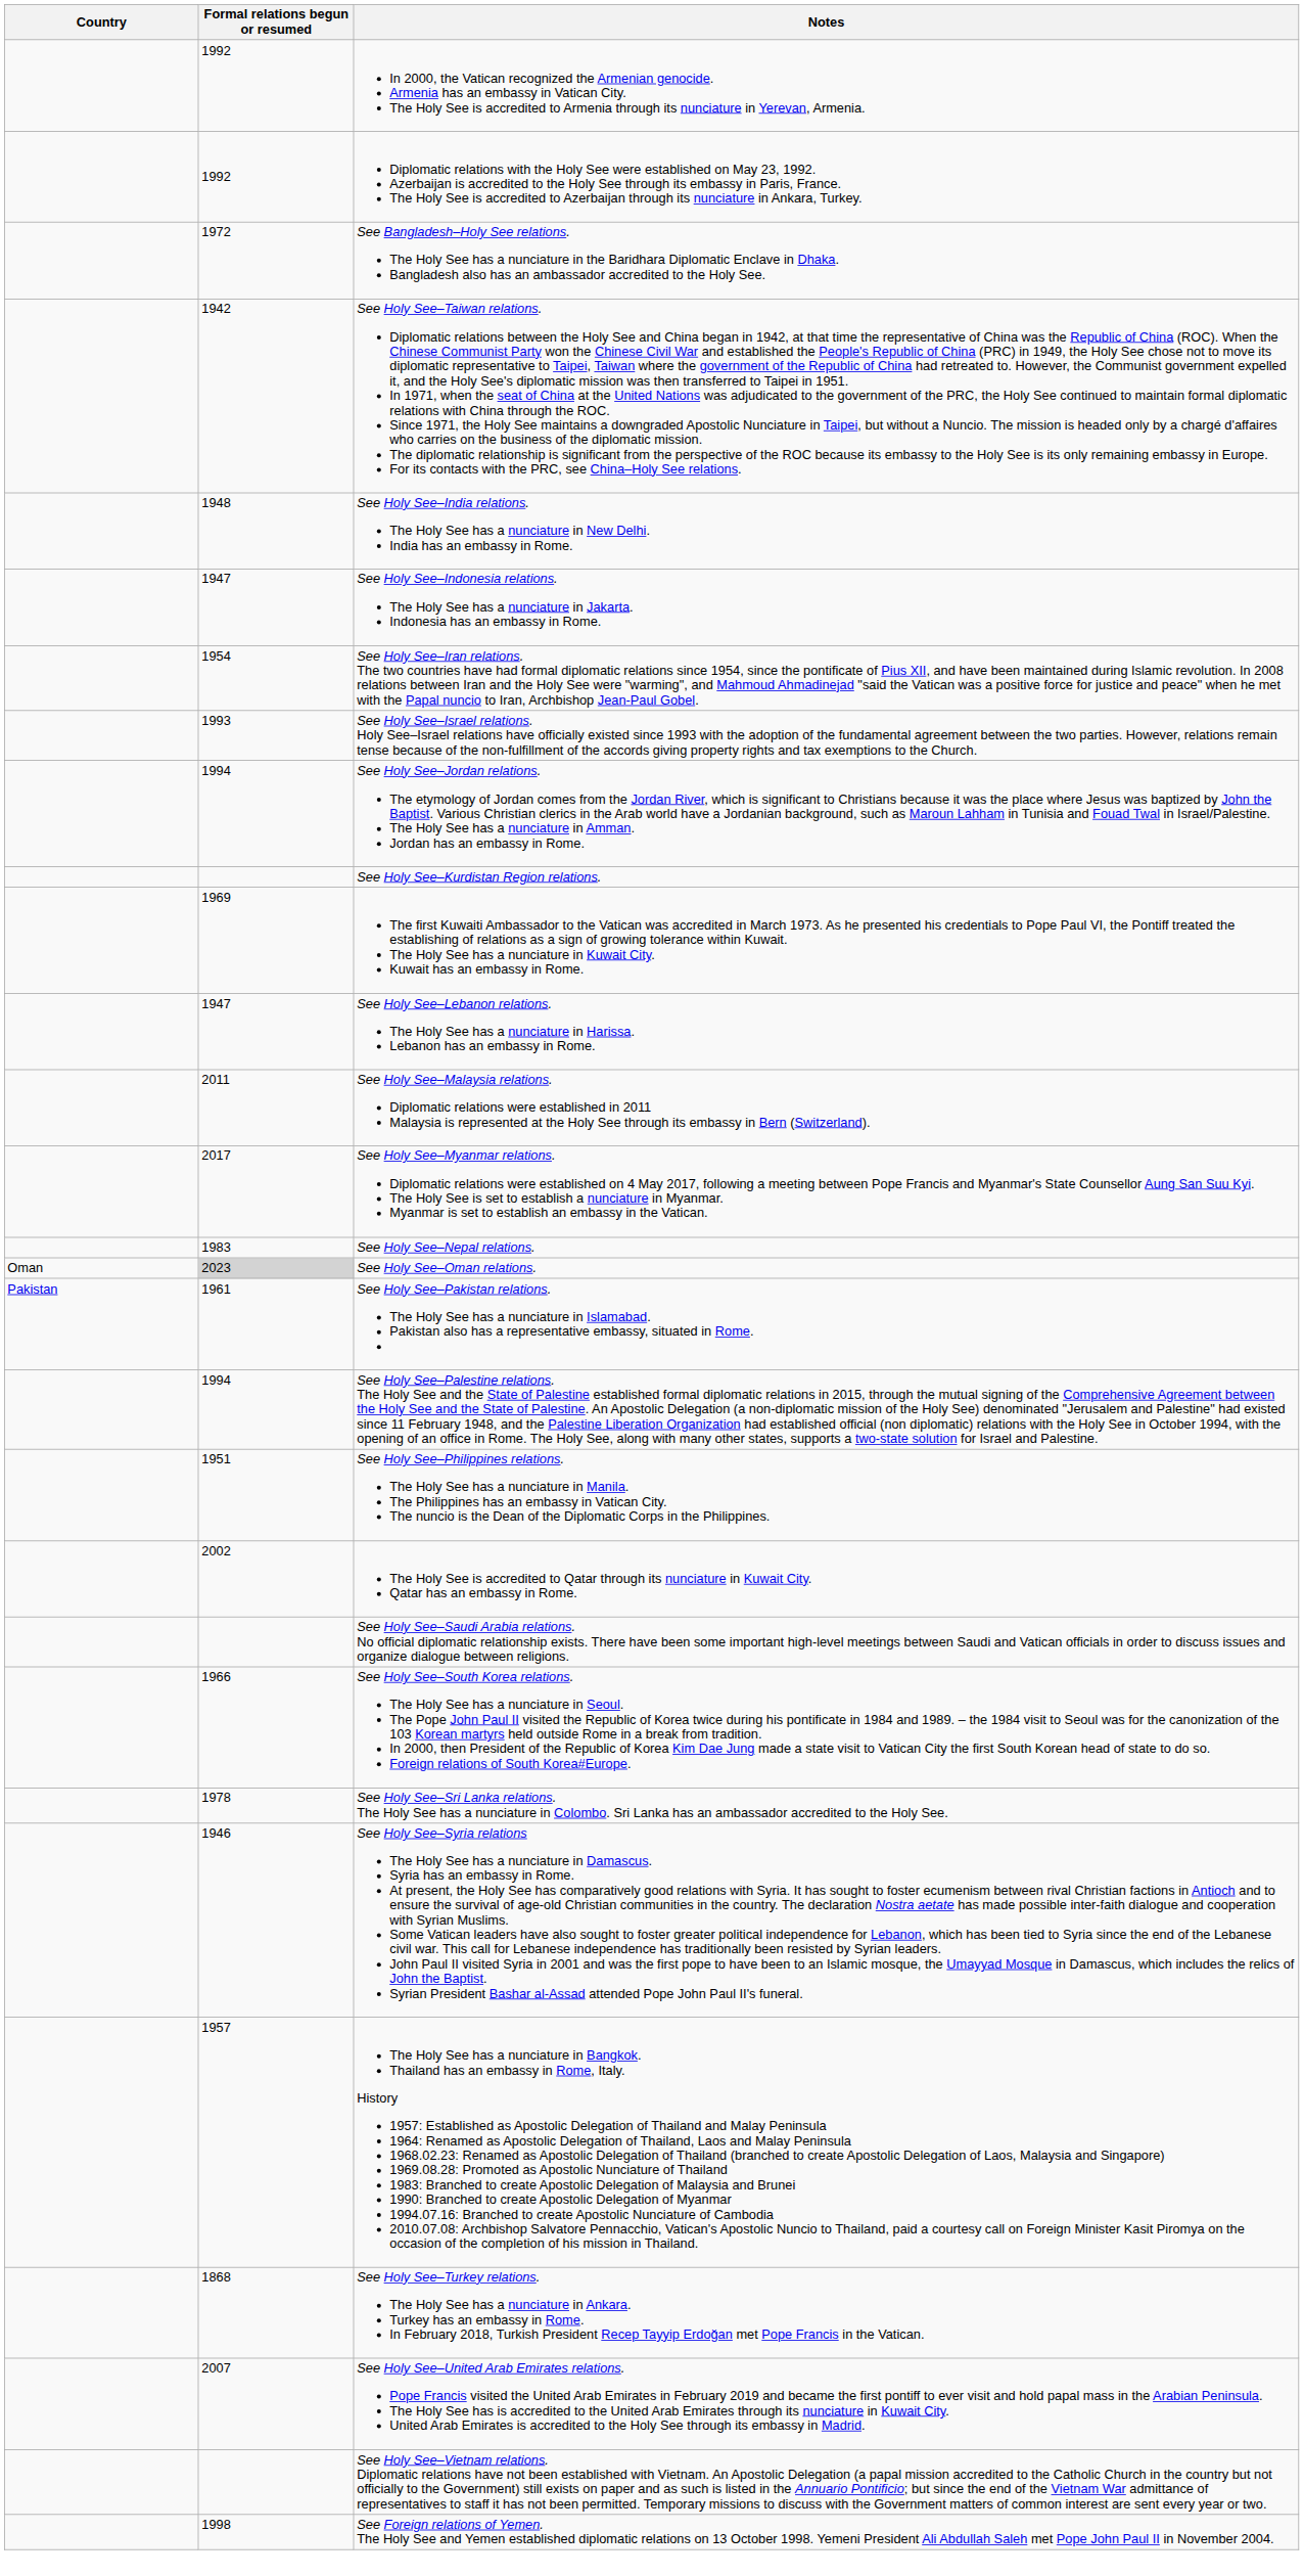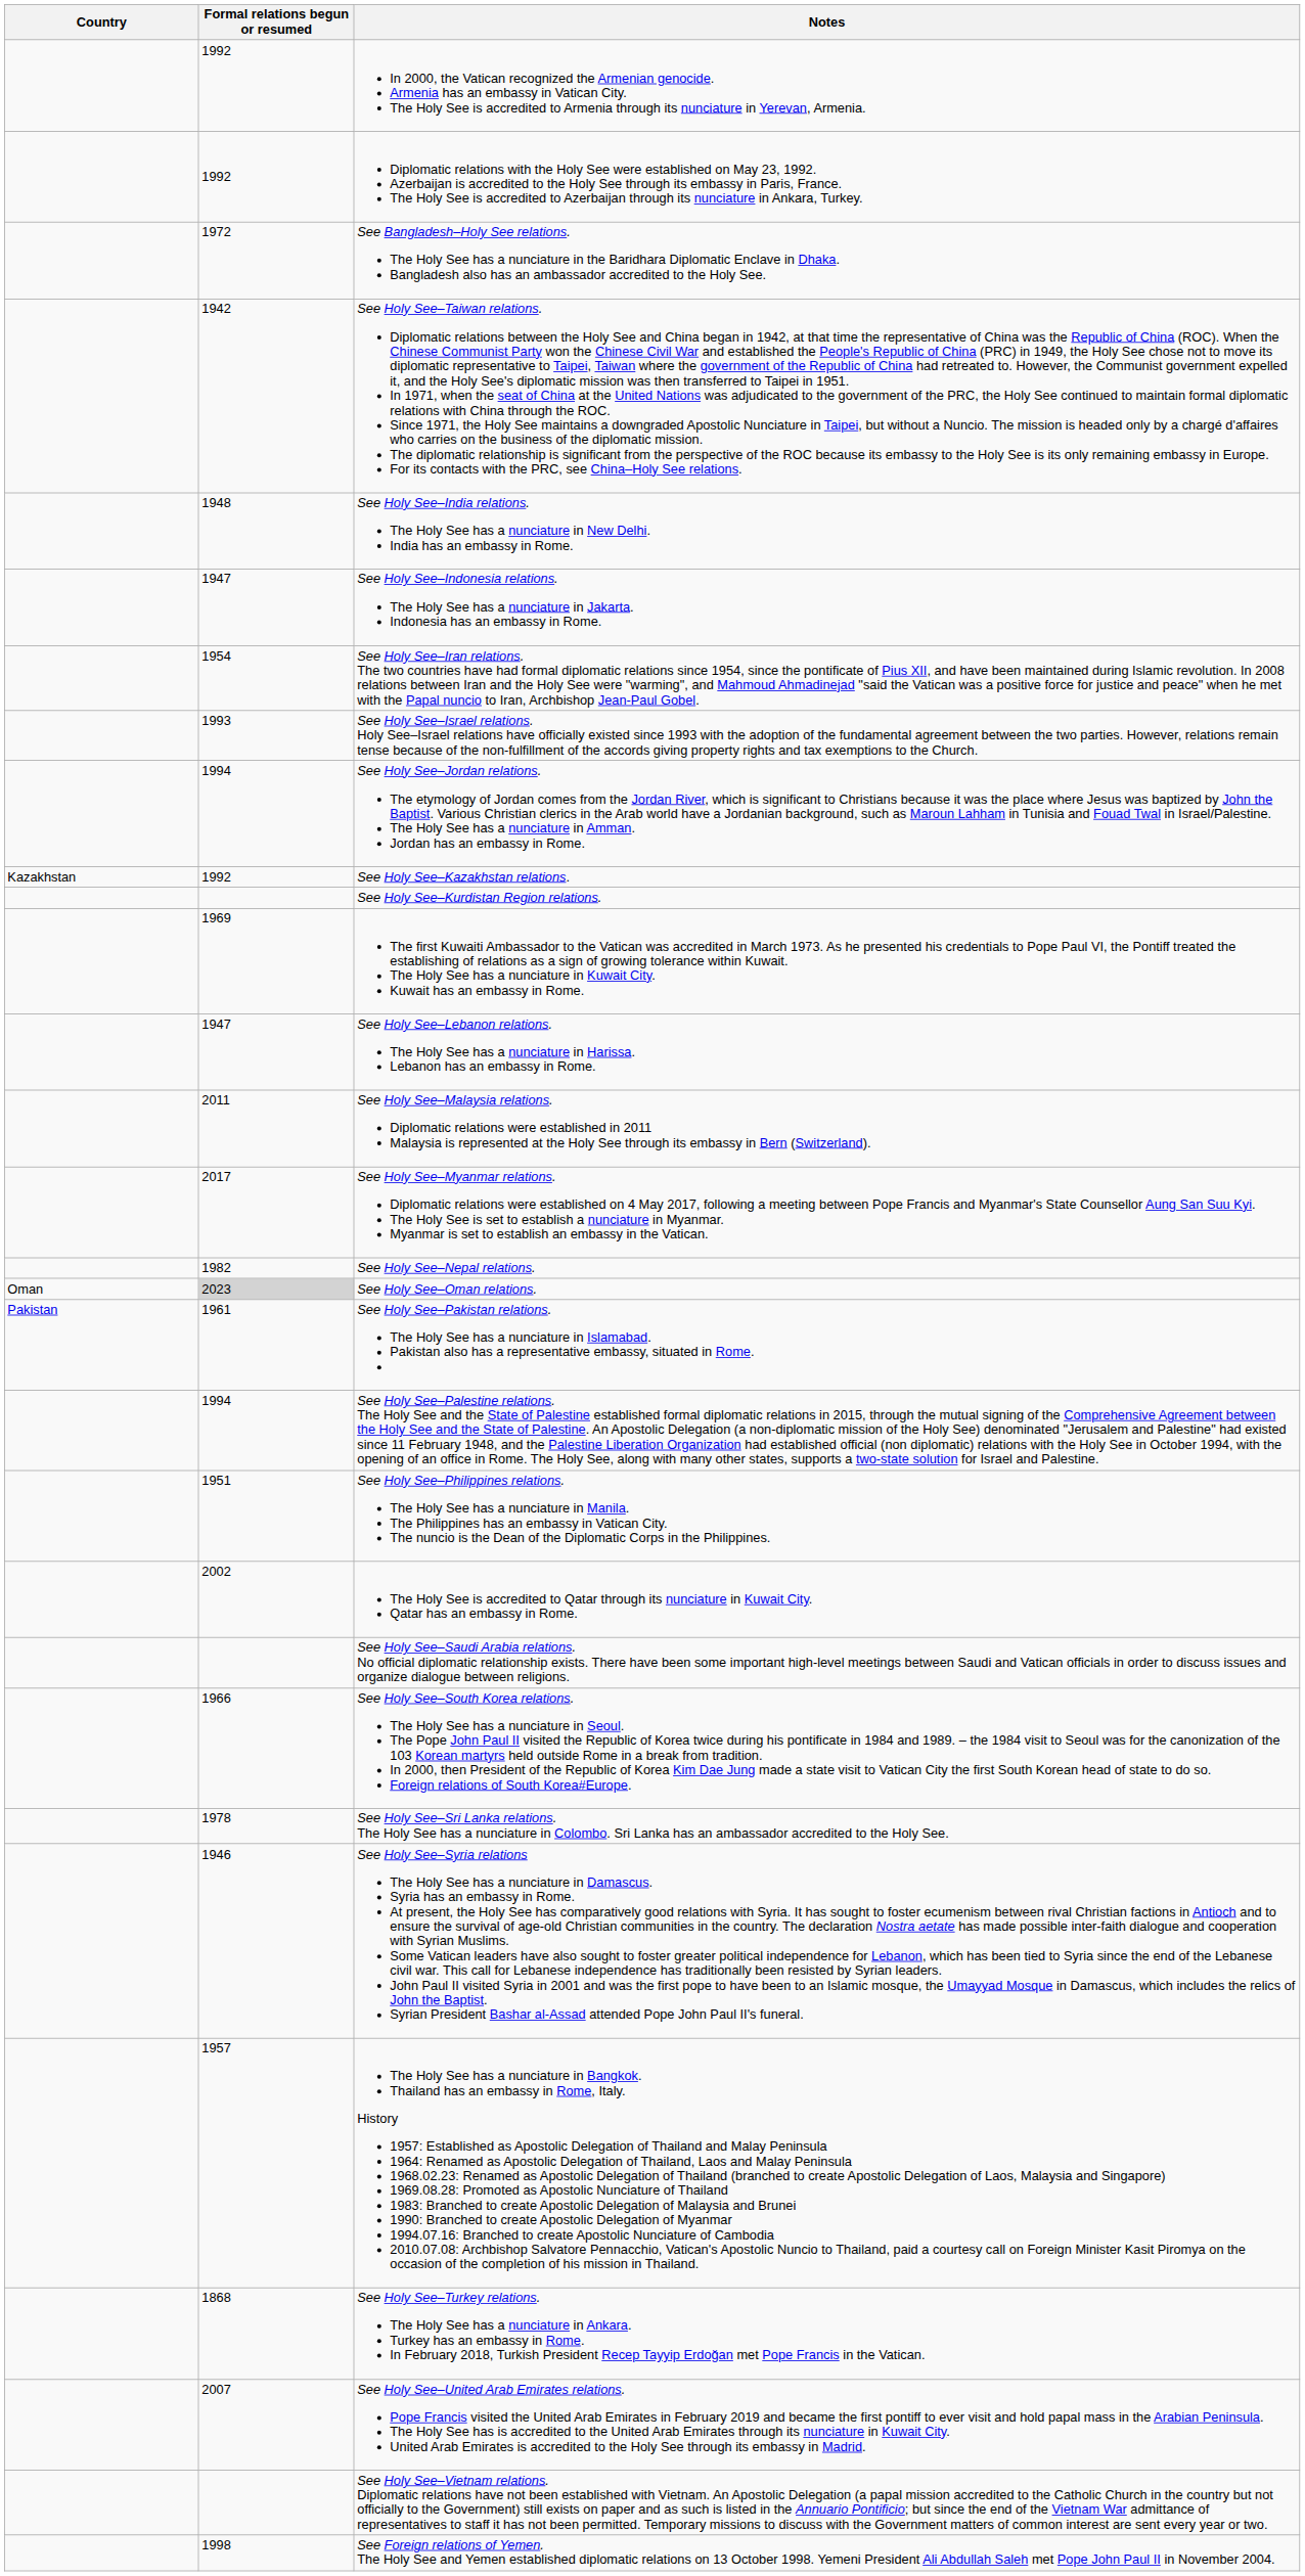+ row: Kazakhstan | 1992 | See Holy See–Kazakhstan relations.
See Holy See–Nepal relations. | Formal relations begun or resumed: 1983 -> 1982
